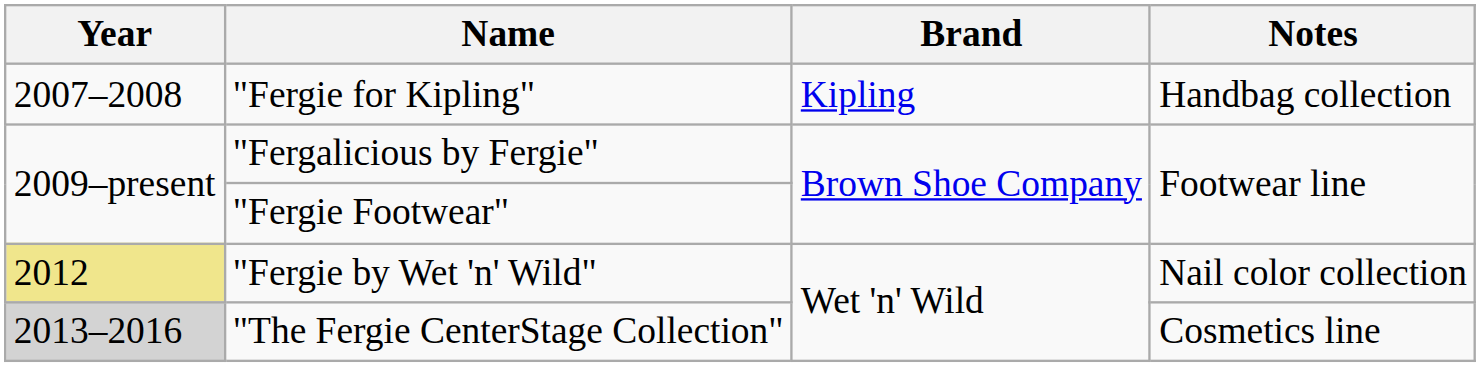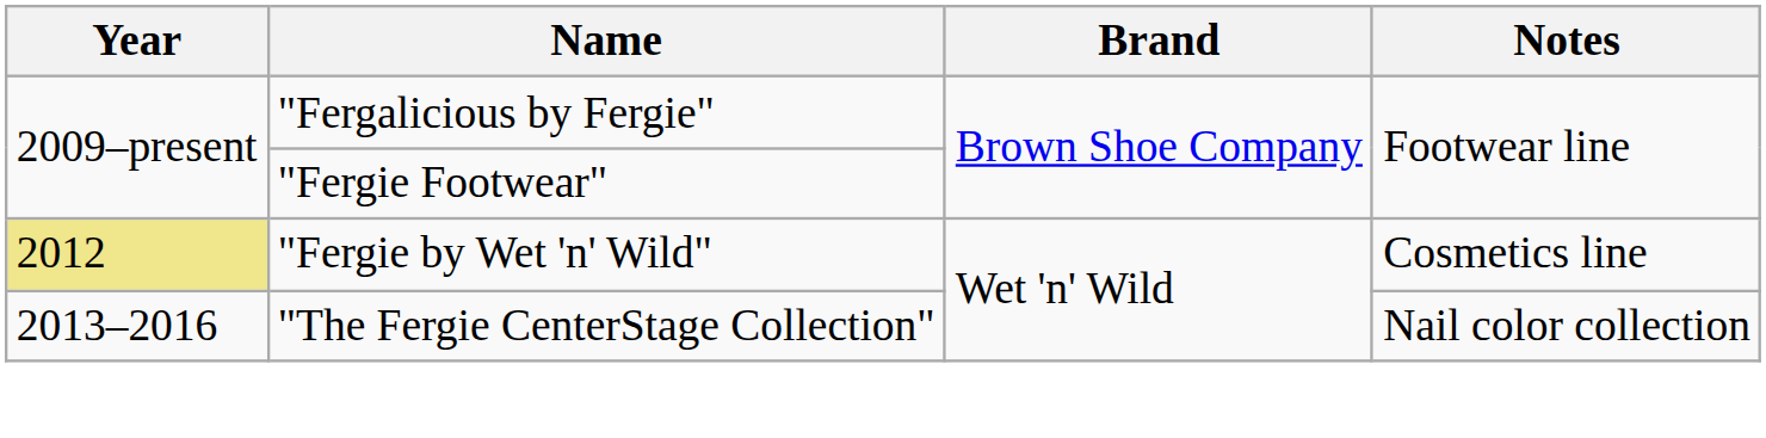- row: 2007–2008 | "Fergie for Kipling" | Kipling | Handbag collection
"Fergie by Wet 'n' Wild" | Notes: Nail color collection -> Cosmetics line
"The Fergie CenterStage Collection" | Year: lightgrey background -> no background
"The Fergie CenterStage Collection" | Notes: Cosmetics line -> Nail color collection
